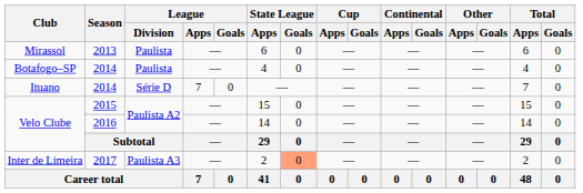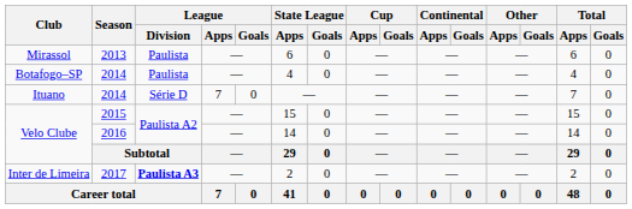Inter de Limeira | League / Division: normal -> bold
Inter de Limeira | State League / Goals: lightsalmon background -> no background
